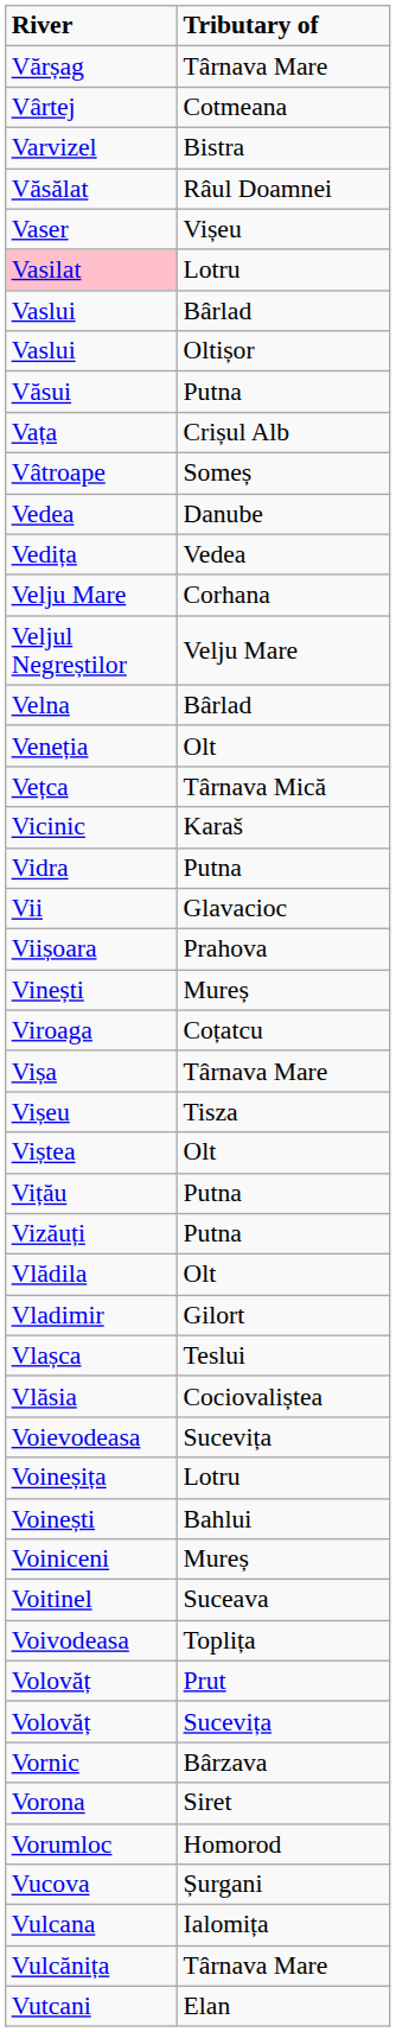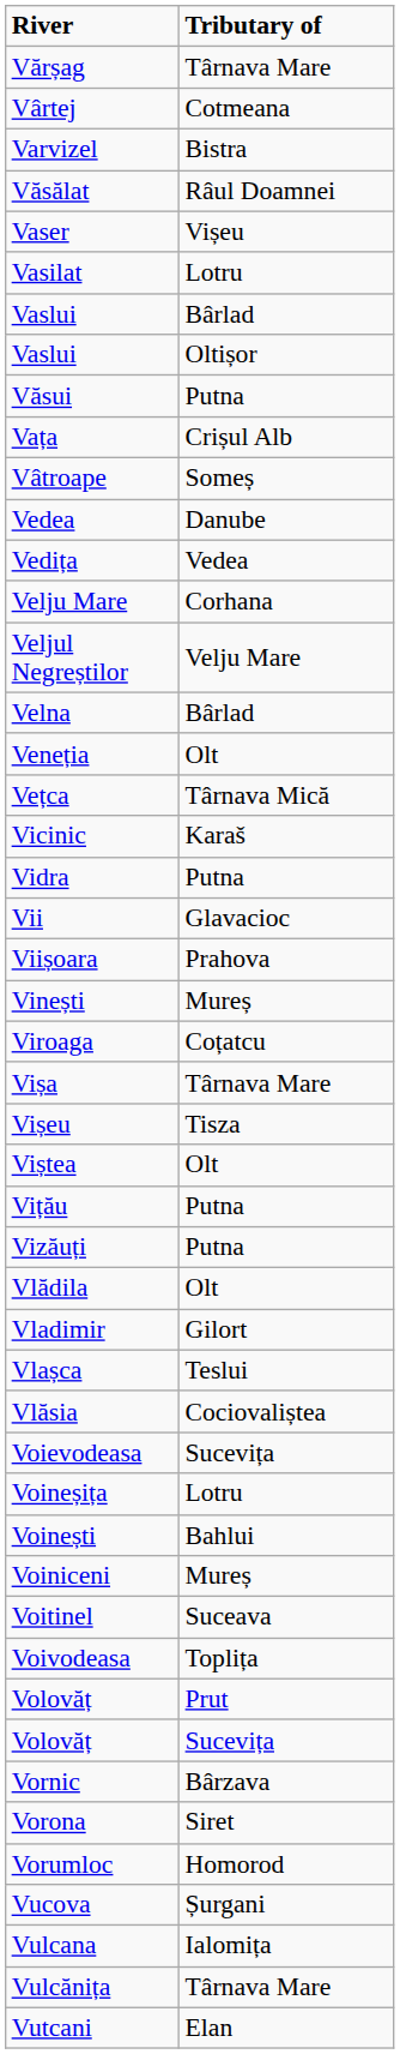row 7 | River: pink background -> no background
